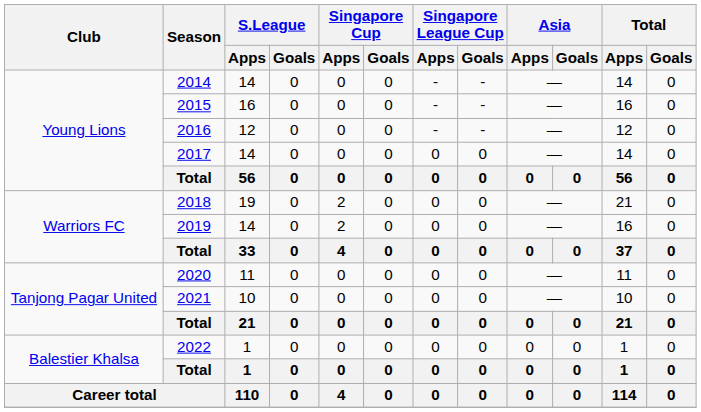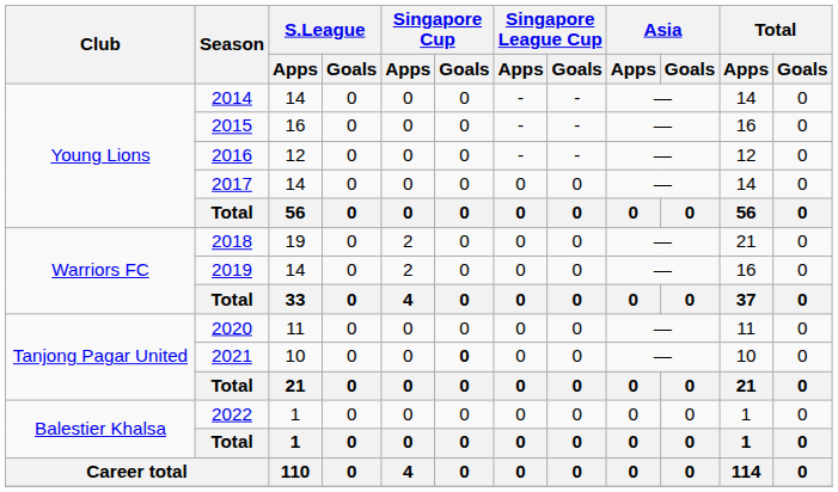2021 | Singapore Cup / Goals: normal -> bold
